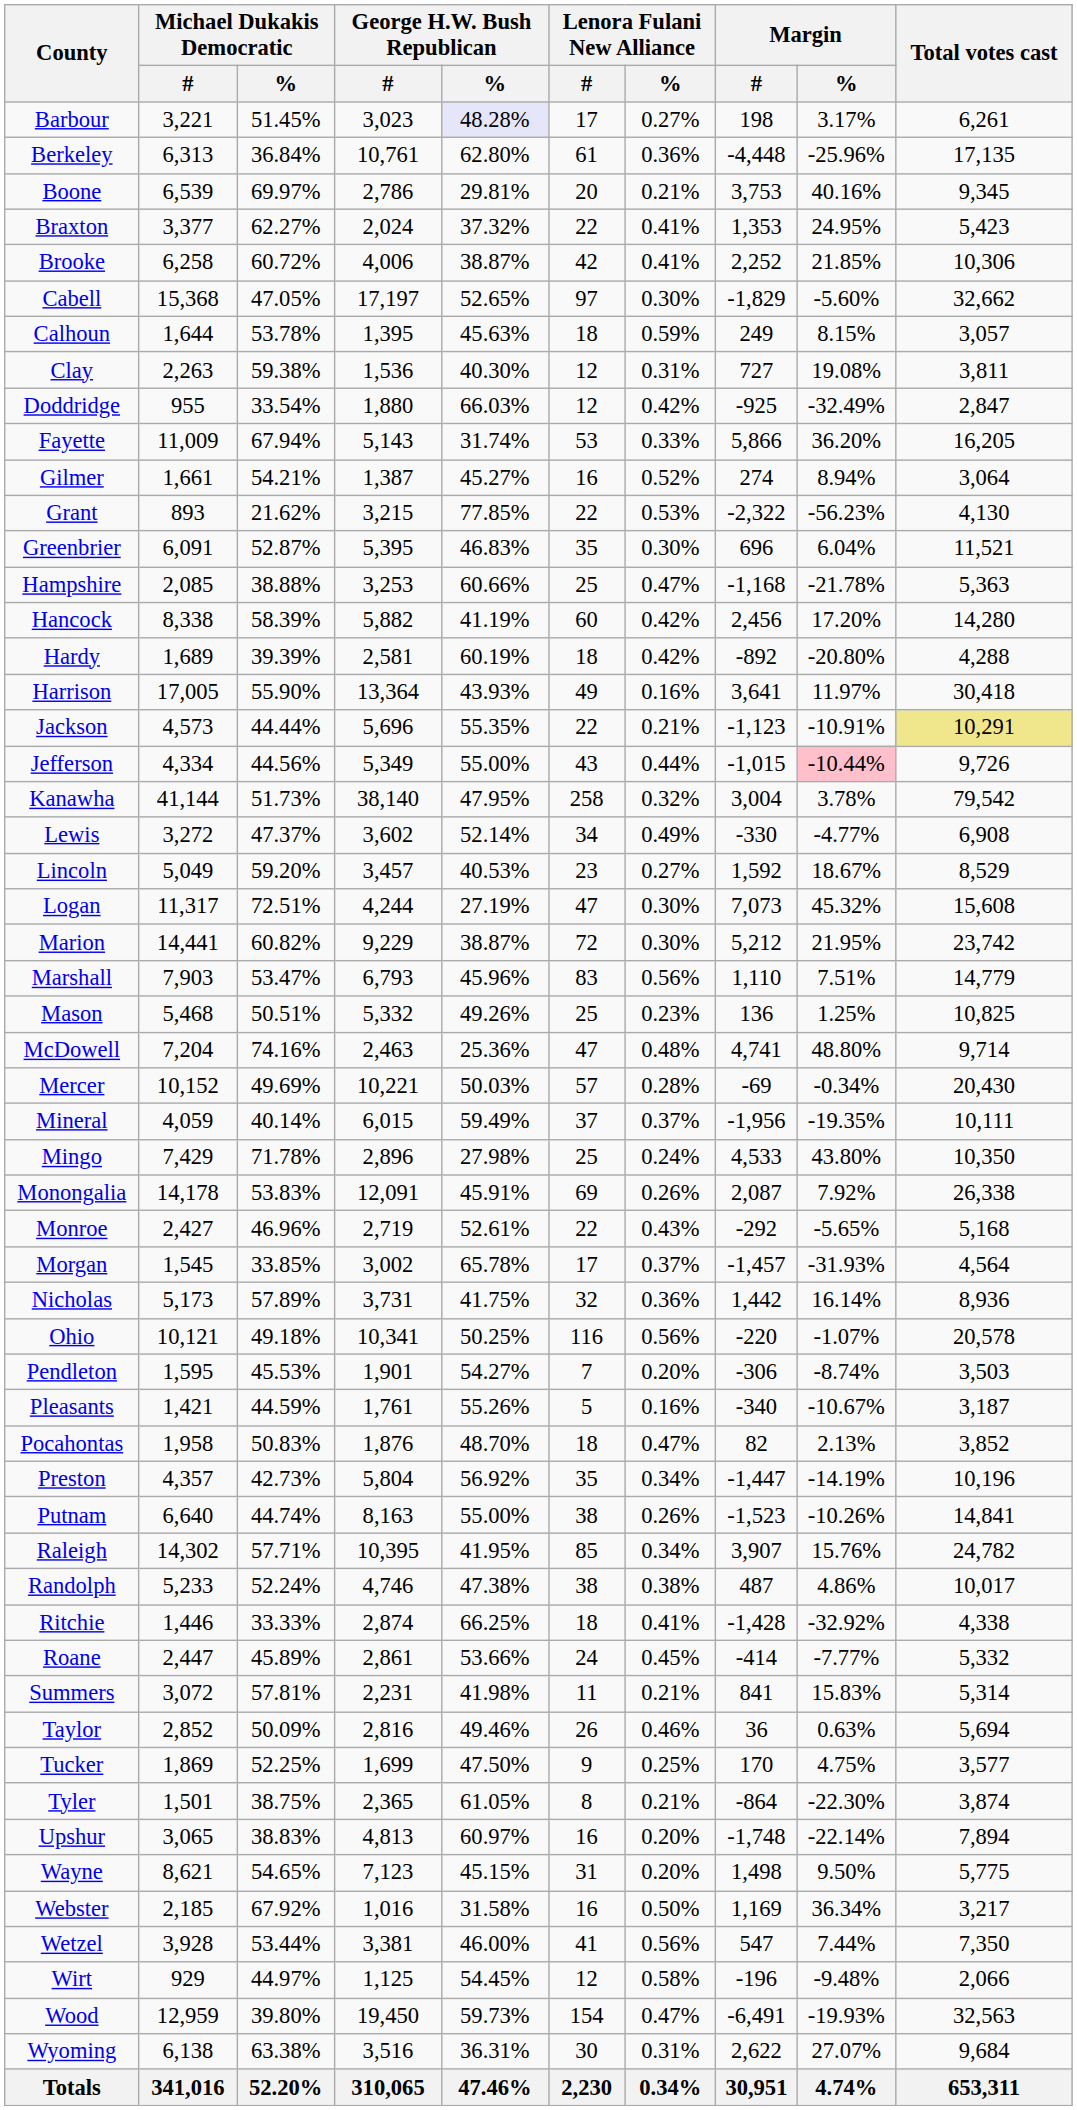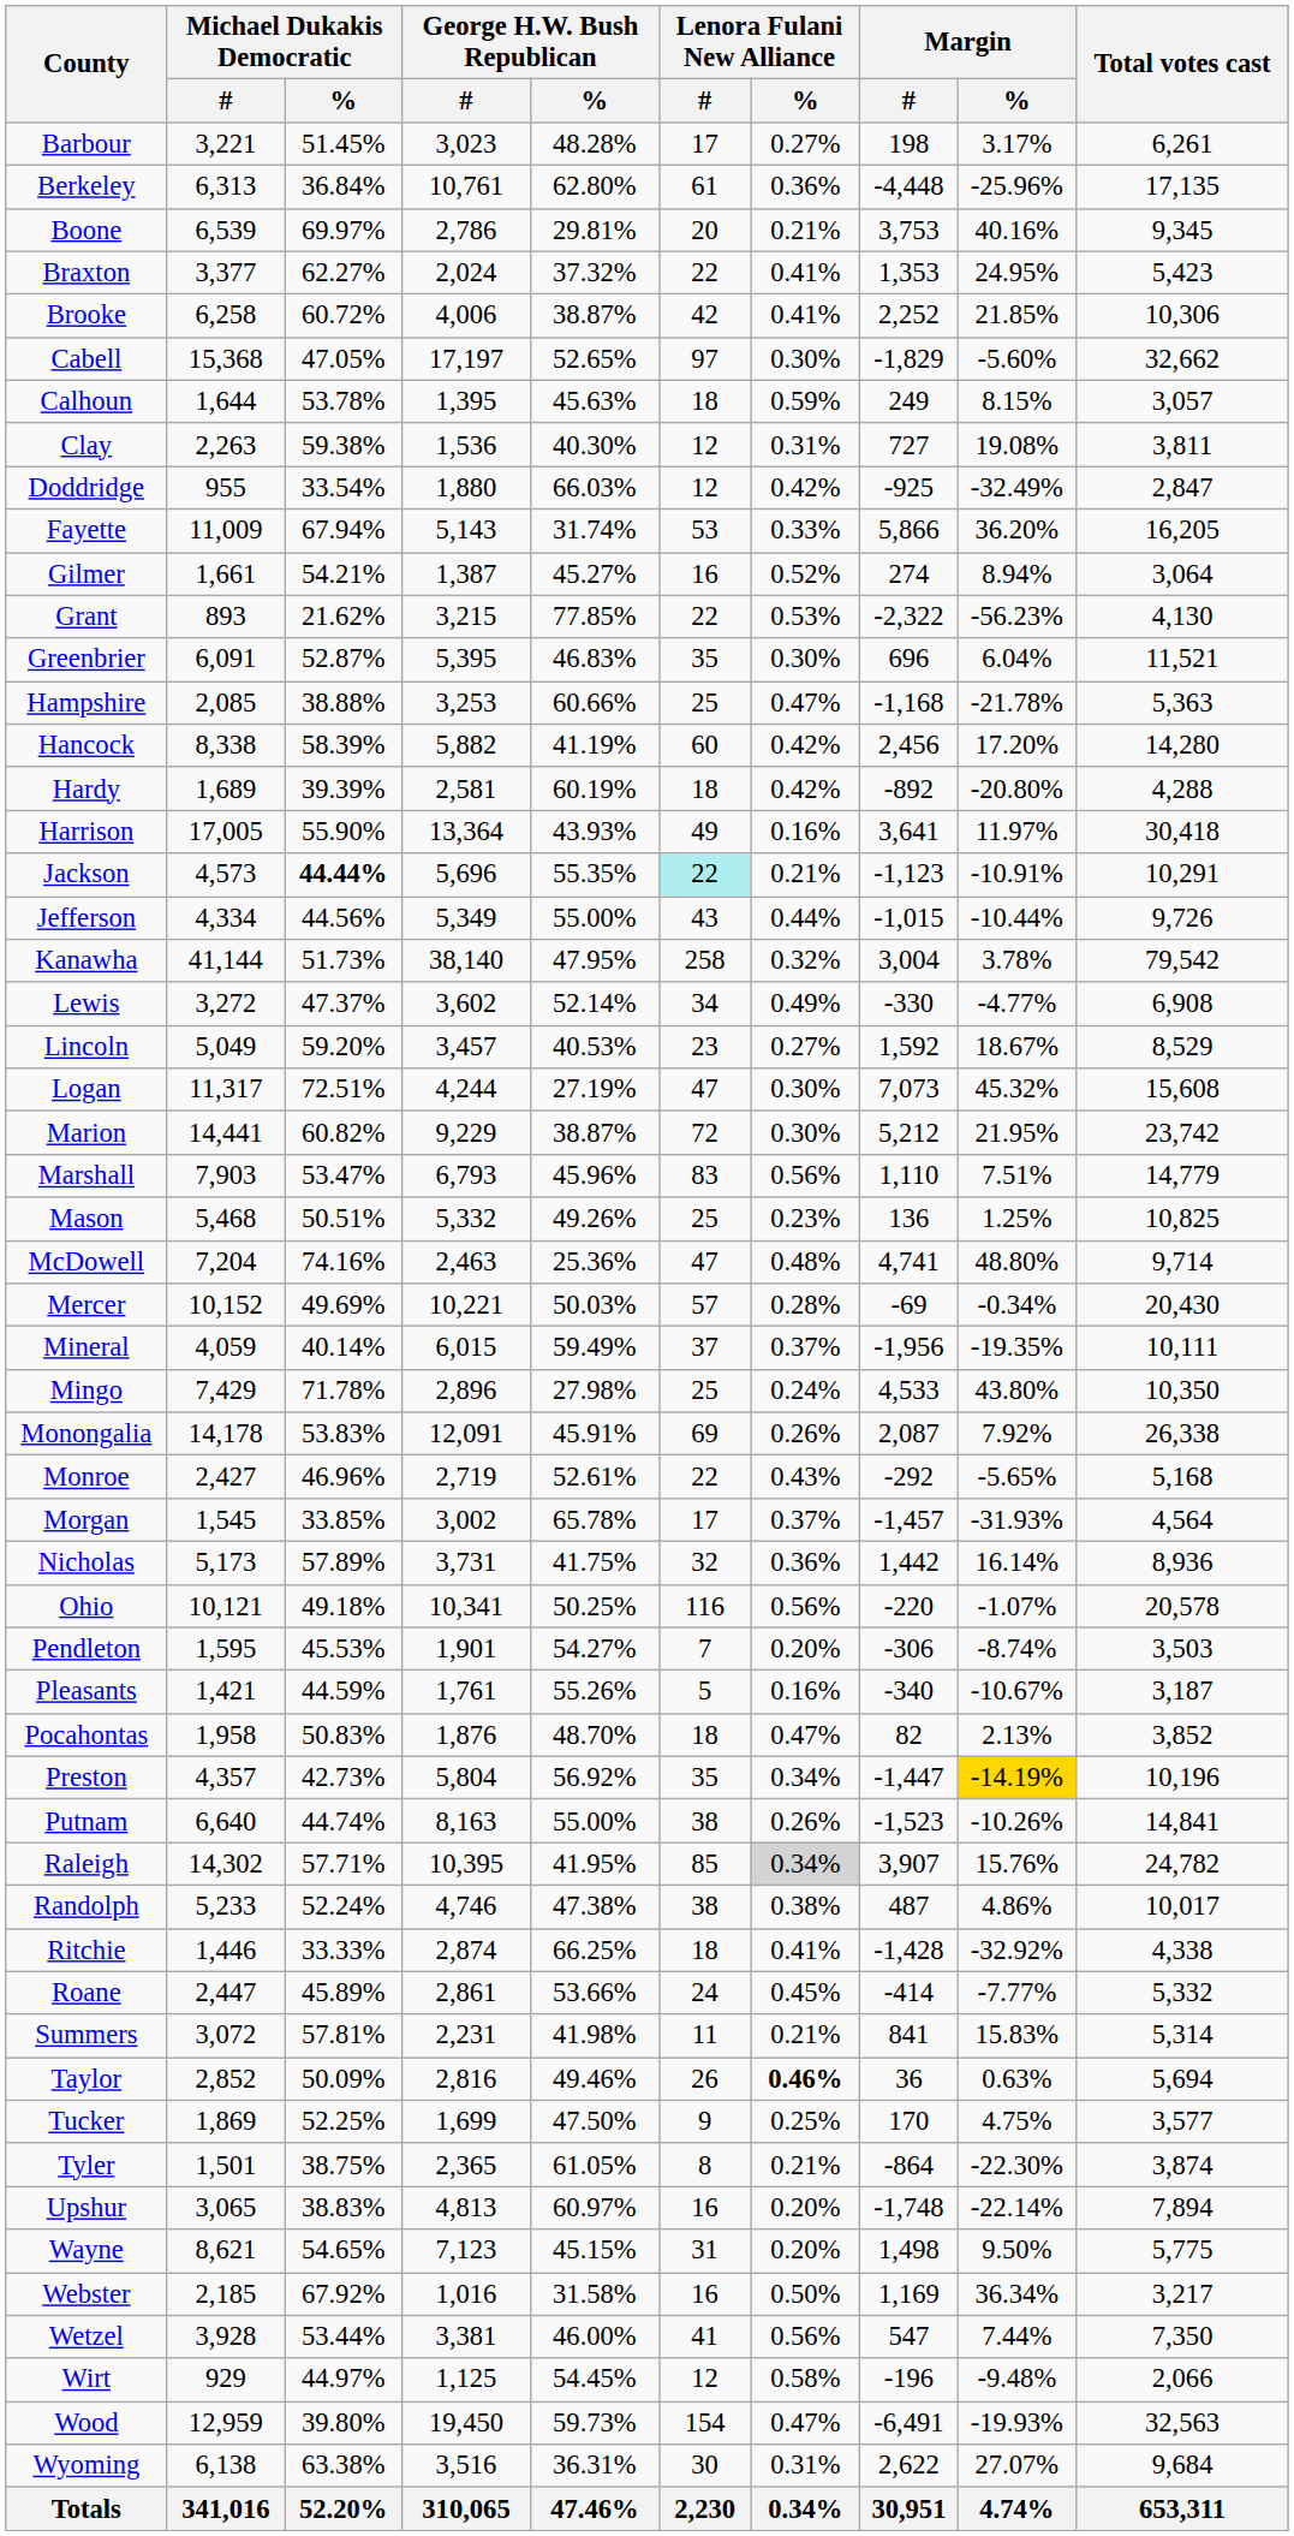Barbour | George H.W. Bush Republican / %: lavender background -> no background
Jackson | Michael Dukakis Democratic / %: normal -> bold
Jackson | Lenora Fulani New Alliance / #: no background -> paleturquoise background
Jackson | Total votes cast: khaki background -> no background
Jefferson | Margin / %: pink background -> no background
Preston | Margin / %: no background -> gold background
Raleigh | Lenora Fulani New Alliance / %: no background -> lightgrey background
Taylor | Lenora Fulani New Alliance / %: normal -> bold
